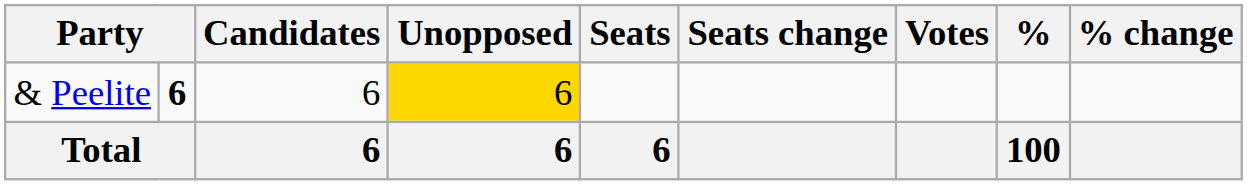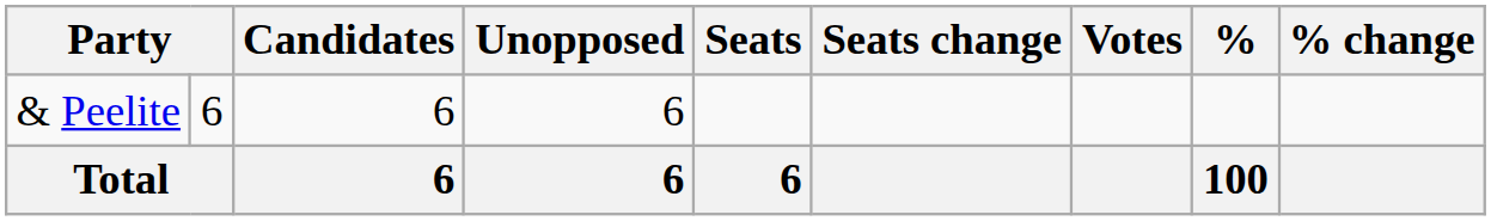& Peelite | column 2: bold -> normal
& Peelite | Unopposed: gold background -> no background
